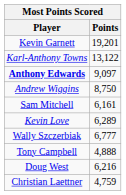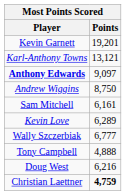Karl-Anthony Towns | Points: 13,122 -> 13,121
Christian Laettner | Points: normal -> bold
